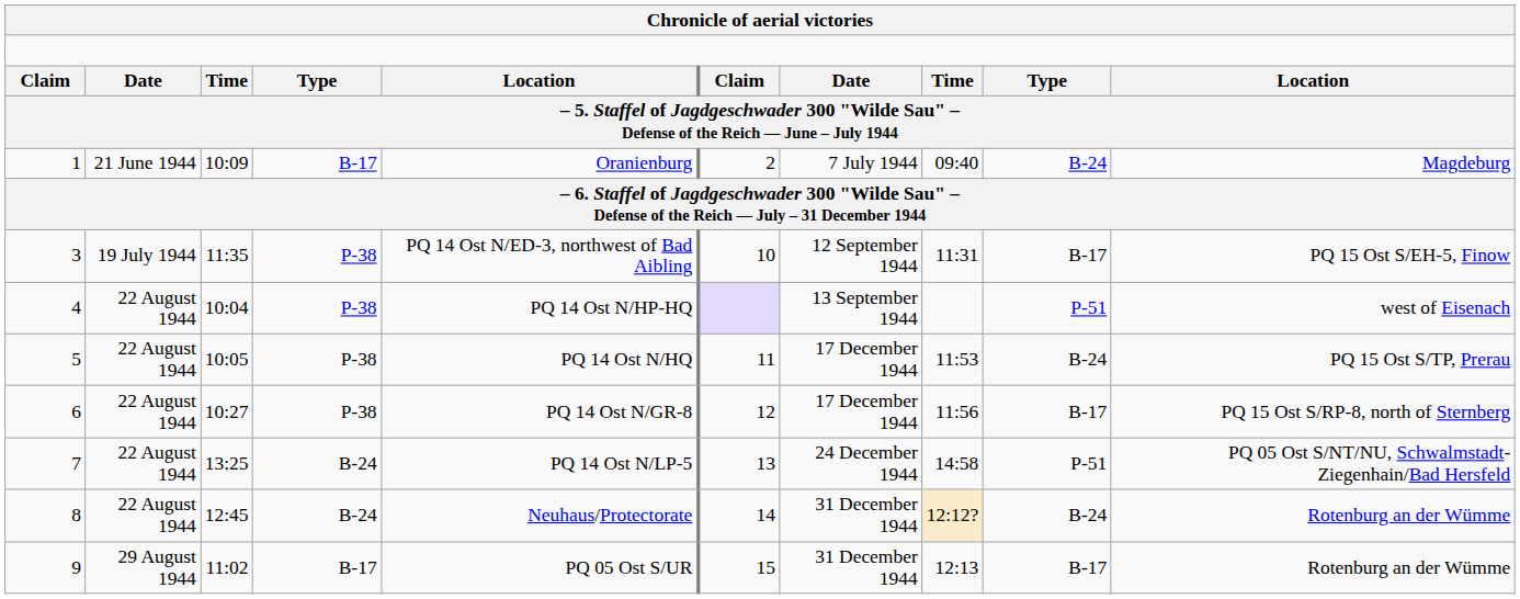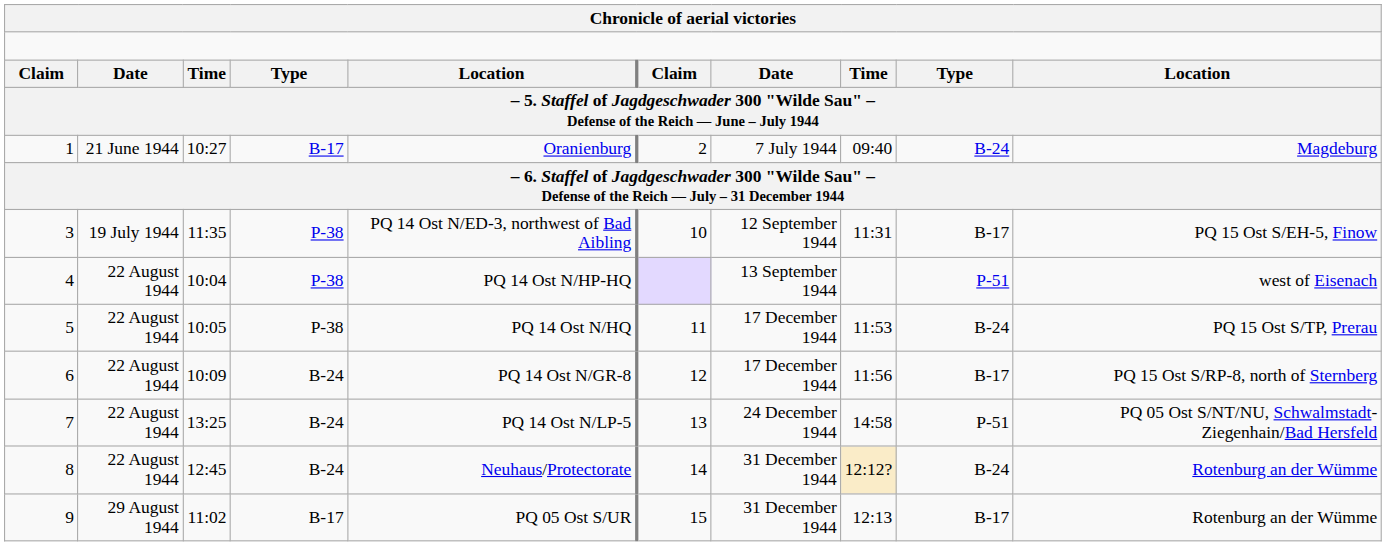1 | column 3: 10:09 -> 10:27
6 | column 3: 10:27 -> 10:09
6 | column 4: P-38 -> B-24
